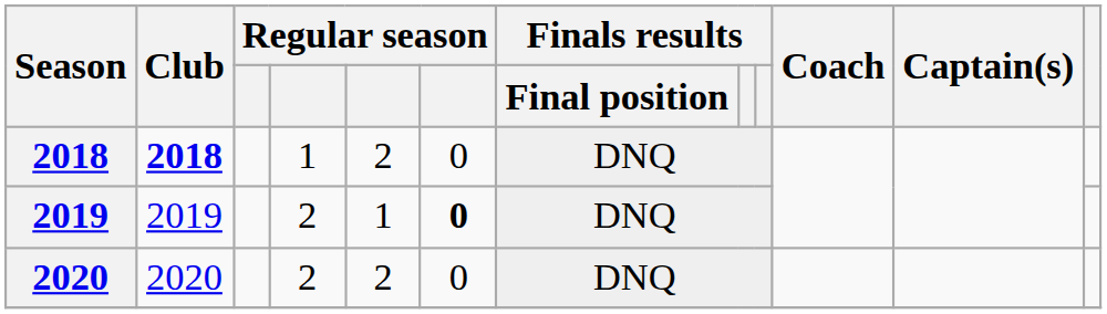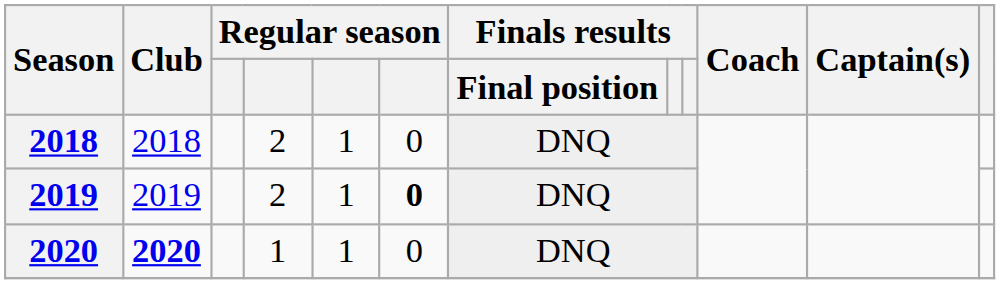row 3 | Club: bold -> normal
row 3 | column 4: 1 -> 2
row 3 | column 5: 2 -> 1
row 5 | Club: normal -> bold
row 5 | column 4: 2 -> 1
row 5 | column 5: 2 -> 1
